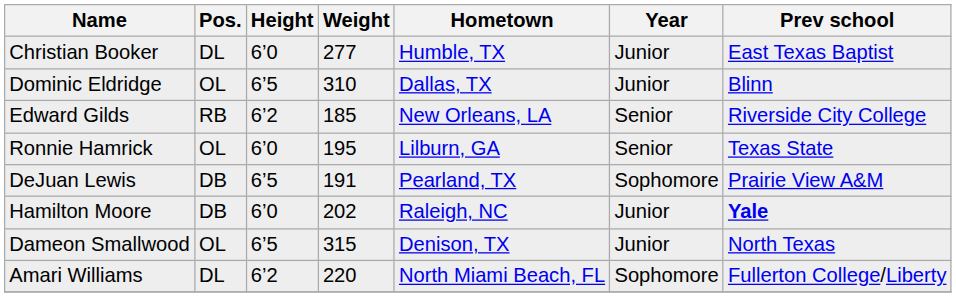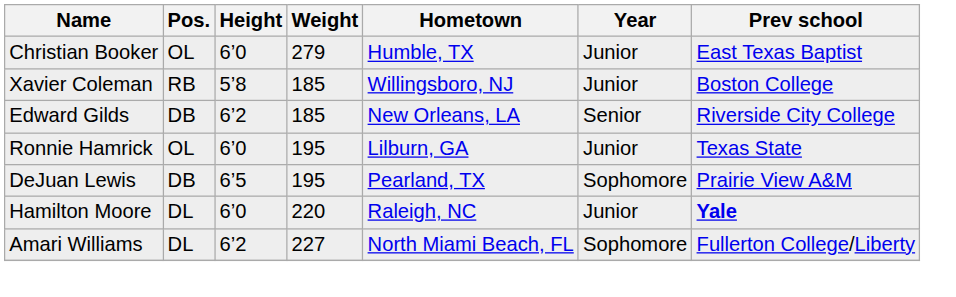Christian Booker | Pos.: DL -> OL
Christian Booker | Weight: 277 -> 279
+ row: Xavier Coleman | RB | 5’8 | 185 | Willingsboro, NJ | Junior | Boston College
- row: Dominic Eldridge | OL | 6’5 | 310 | Dallas, TX | Junior | Blinn
Edward Gilds | Pos.: RB -> DB
Ronnie Hamrick | Year: Senior -> Junior
DeJuan Lewis | Weight: 191 -> 195
Hamilton Moore | Pos.: DB -> DL
Hamilton Moore | Weight: 202 -> 220
- row: Dameon Smallwood | OL | 6’5 | 315 | Denison, TX | Junior | North Texas
Amari Williams | Weight: 220 -> 227
